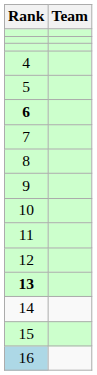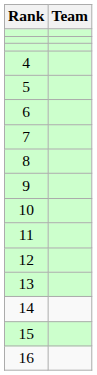row 7 | Rank: bold -> normal
row 14 | Rank: bold -> normal
row 17 | Rank: lightblue background -> no background
